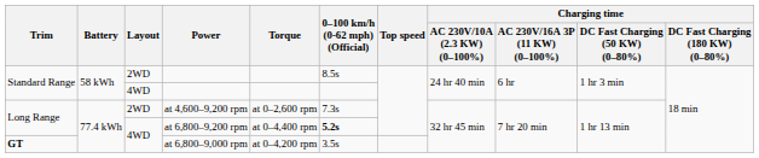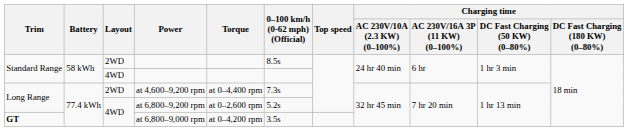at 4,600–9,200 rpm | Torque: at 0–2,600 rpm -> at 0–4,400 rpm
at 6,800–9,200 rpm | Torque: at 0–4,400 rpm -> at 0–2,600 rpm
at 6,800–9,200 rpm | 0–100 km/h (0-62 mph) (Official): bold -> normal
